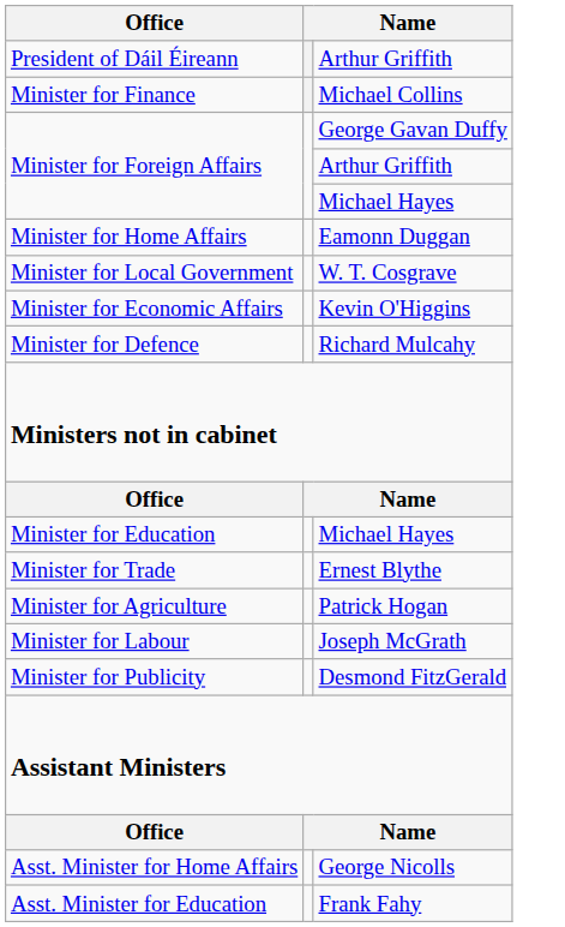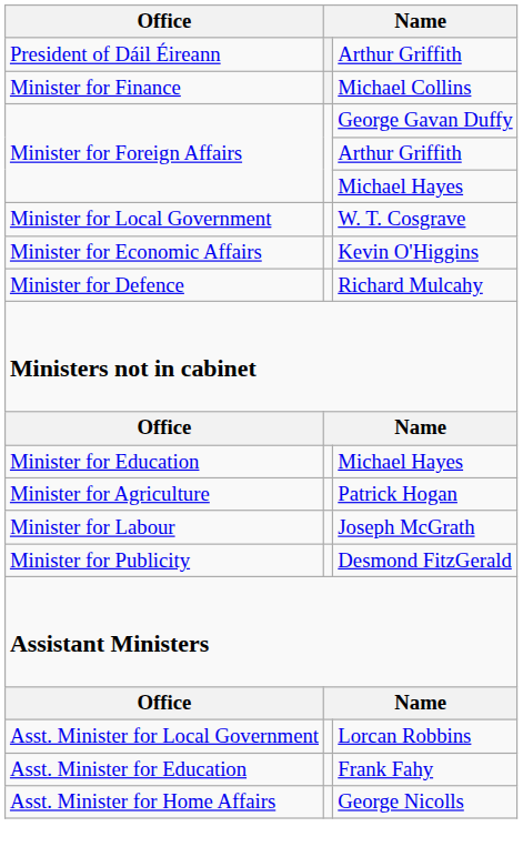- row: Minister for Home Affairs | Eamonn Duggan
- row: Minister for Trade | Ernest Blythe
+ row: Asst. Minister for Local Government | Lorcan Robbins
rows swapped: Asst. Minister for Home Affairs <-> Asst. Minister for Education
